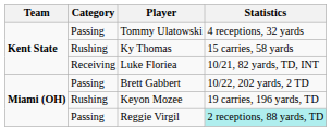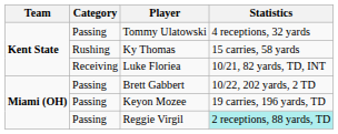Keyon Mozee | Category: Rushing -> Passing
